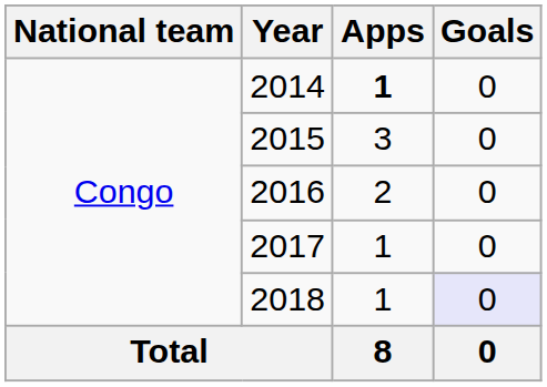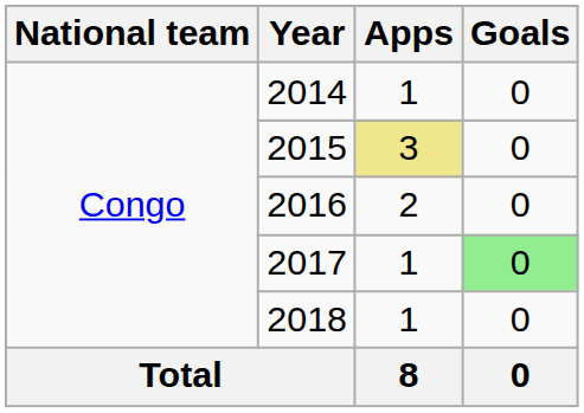2014 | Apps: bold -> normal
2015 | Apps: no background -> khaki background
2017 | Goals: no background -> lightgreen background
2018 | Goals: lavender background -> no background
